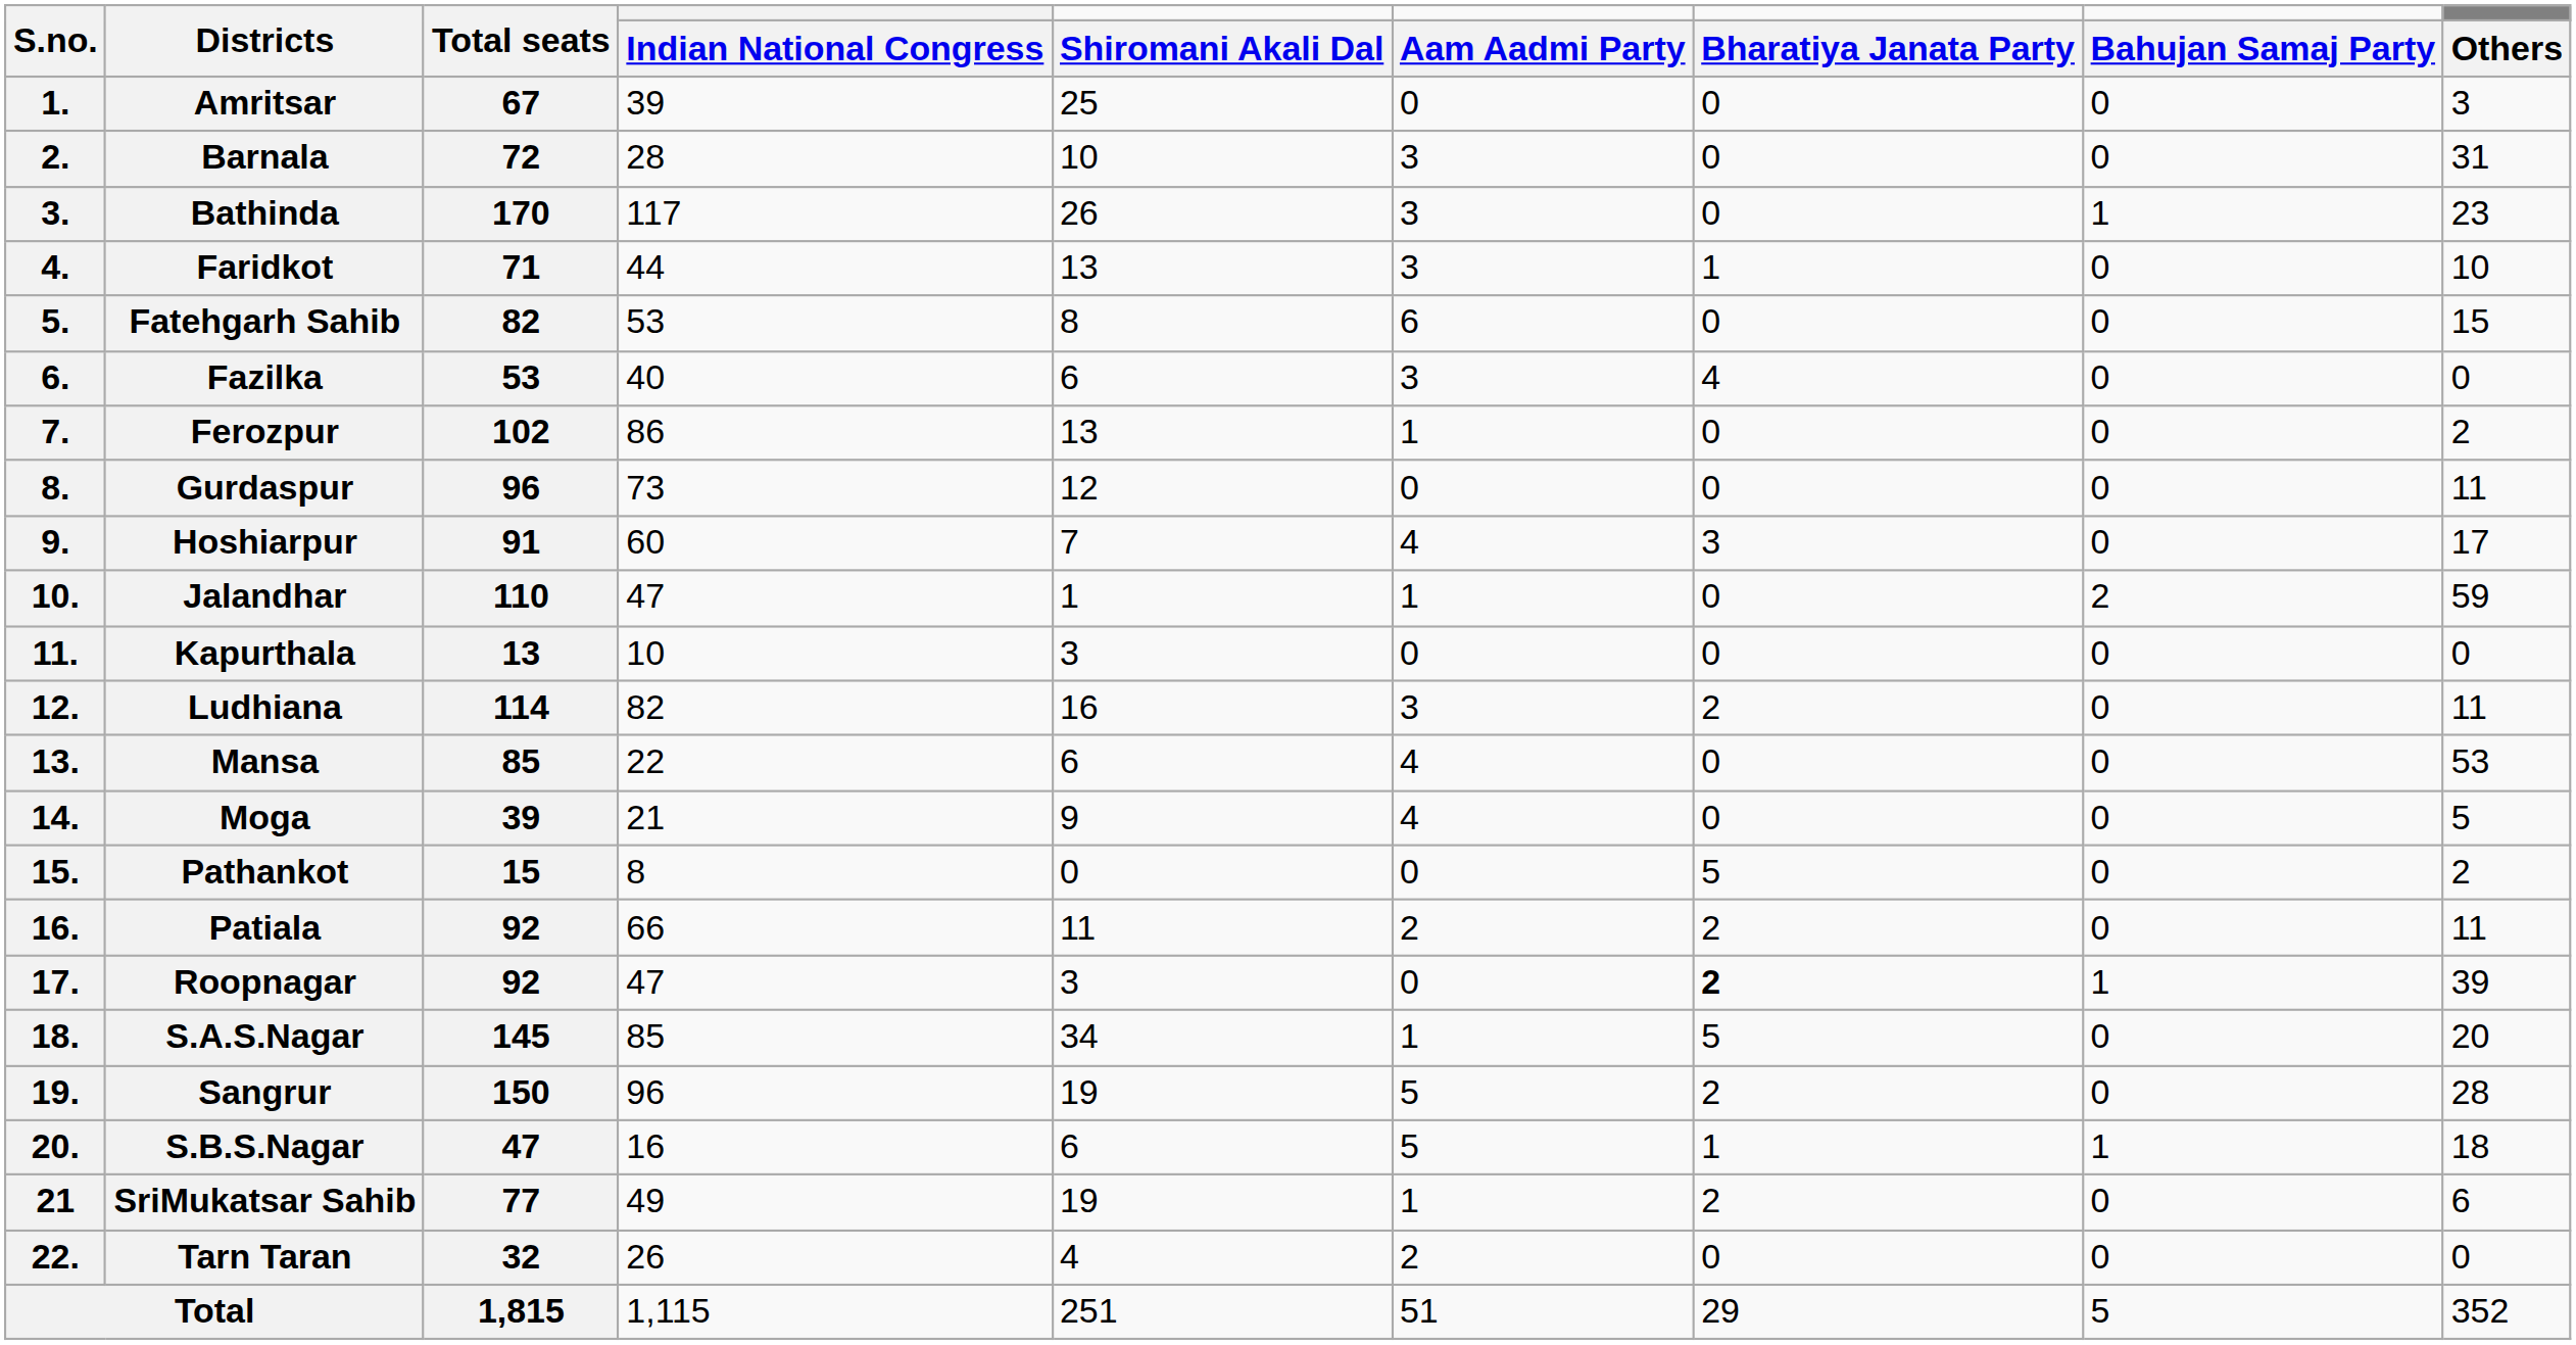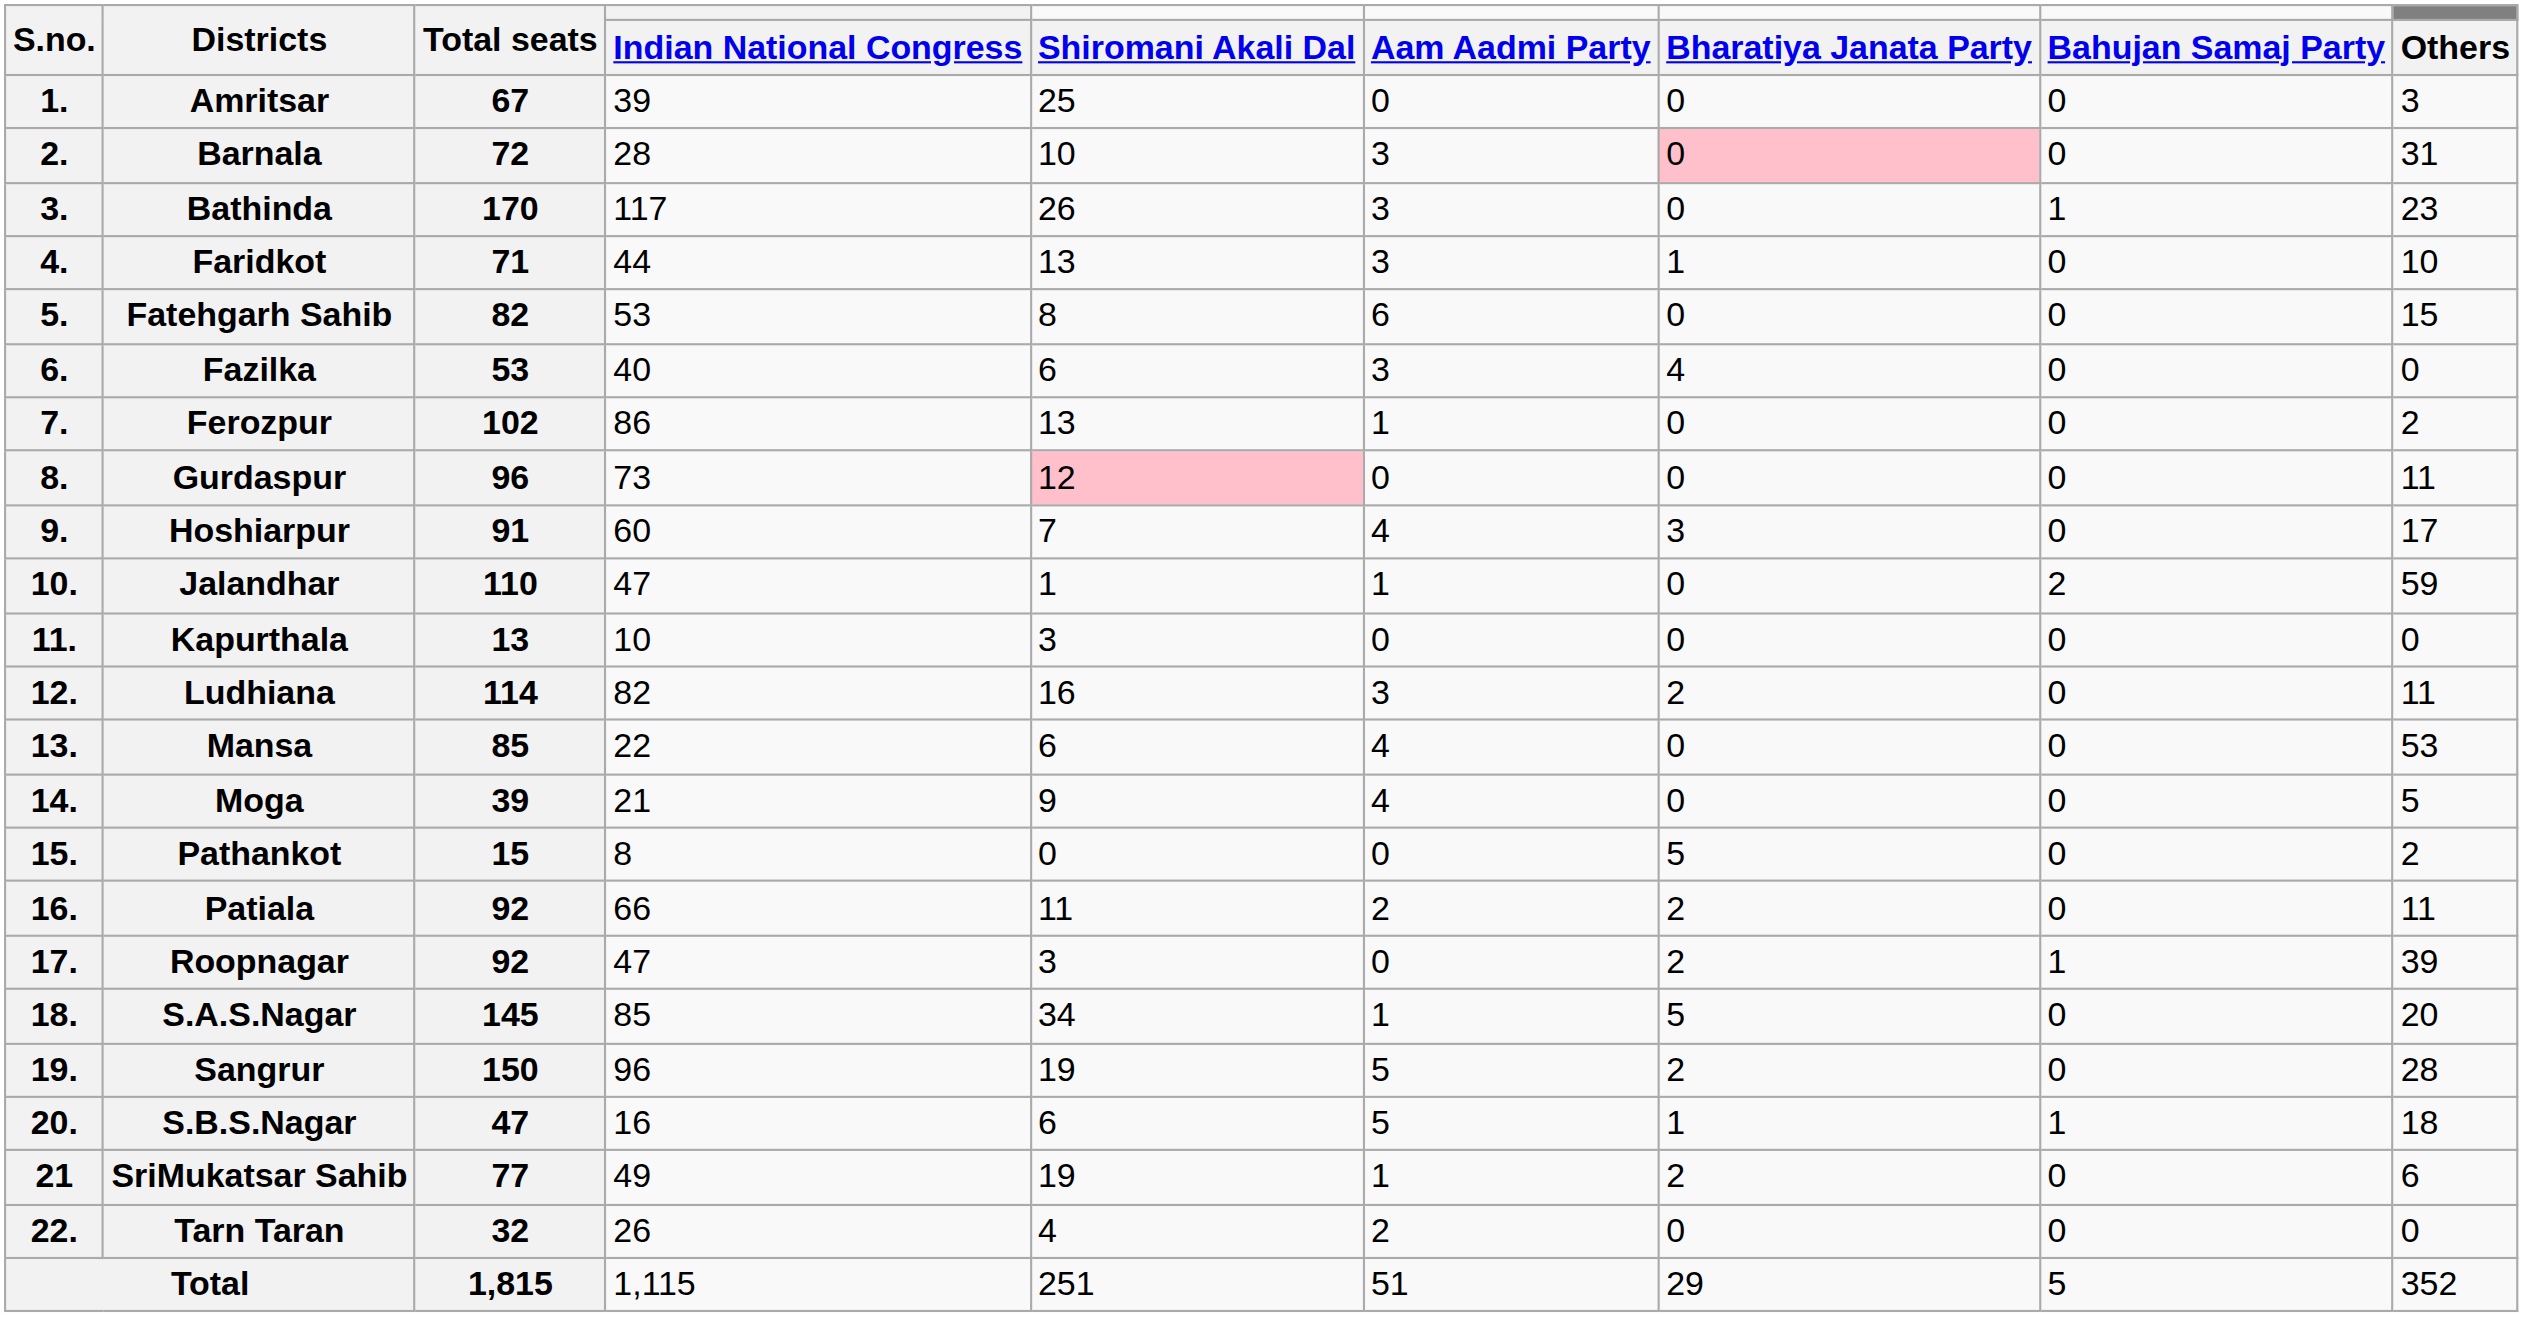Barnala | Bharatiya Janata Party: no background -> pink background
Gurdaspur | Shiromani Akali Dal: no background -> pink background
Roopnagar | Bharatiya Janata Party: bold -> normal
